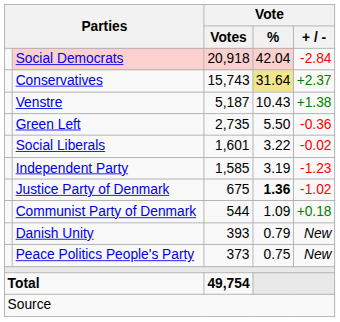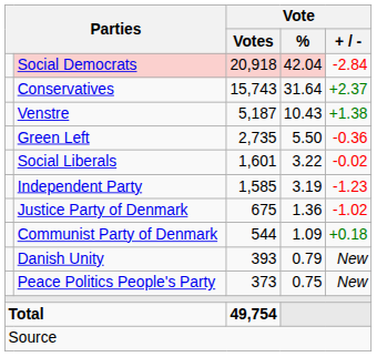Conservatives | Vote / %: khaki background -> no background
Justice Party of Denmark | Vote / %: bold -> normal
